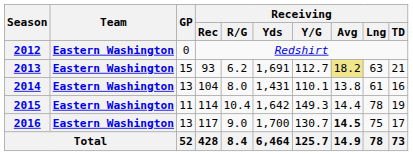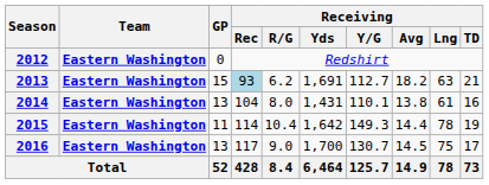2013 | Receiving / Rec: no background -> lightblue background
2013 | Receiving / Avg: khaki background -> no background
2016 | Receiving / Avg: bold -> normal
